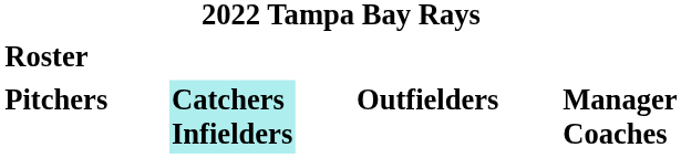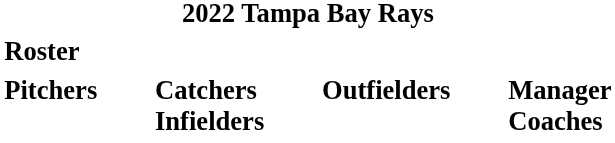Pitchers | column 2: paleturquoise background -> no background
